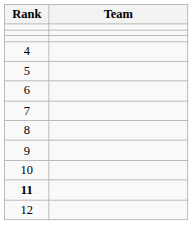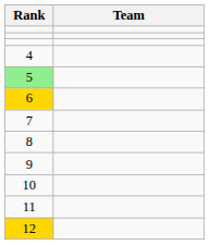row 6 | Rank: no background -> lightgreen background
row 7 | Rank: no background -> gold background
row 12 | Rank: bold -> normal
row 13 | Rank: no background -> gold background
